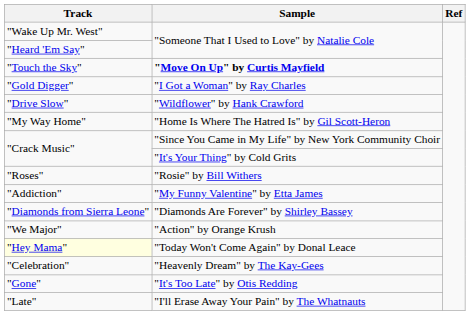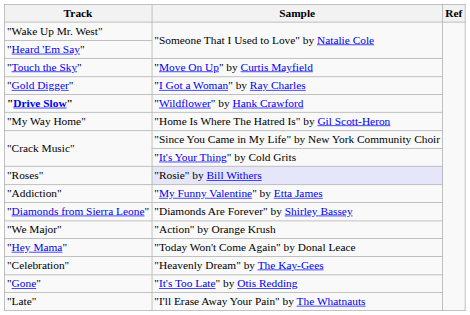"Touch the Sky" | Sample: bold -> normal
"Drive Slow" | Track: normal -> bold
"Roses" | Sample: no background -> lavender background
"Hey Mama" | Track: lightyellow background -> no background
